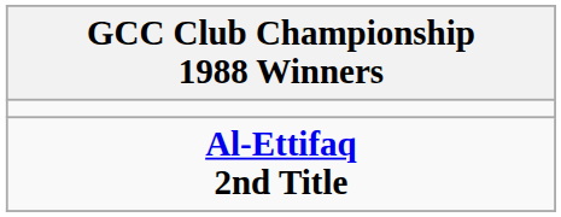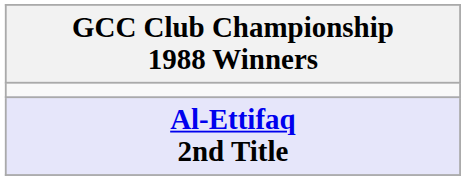row 3 | column 1: no background -> lavender background
